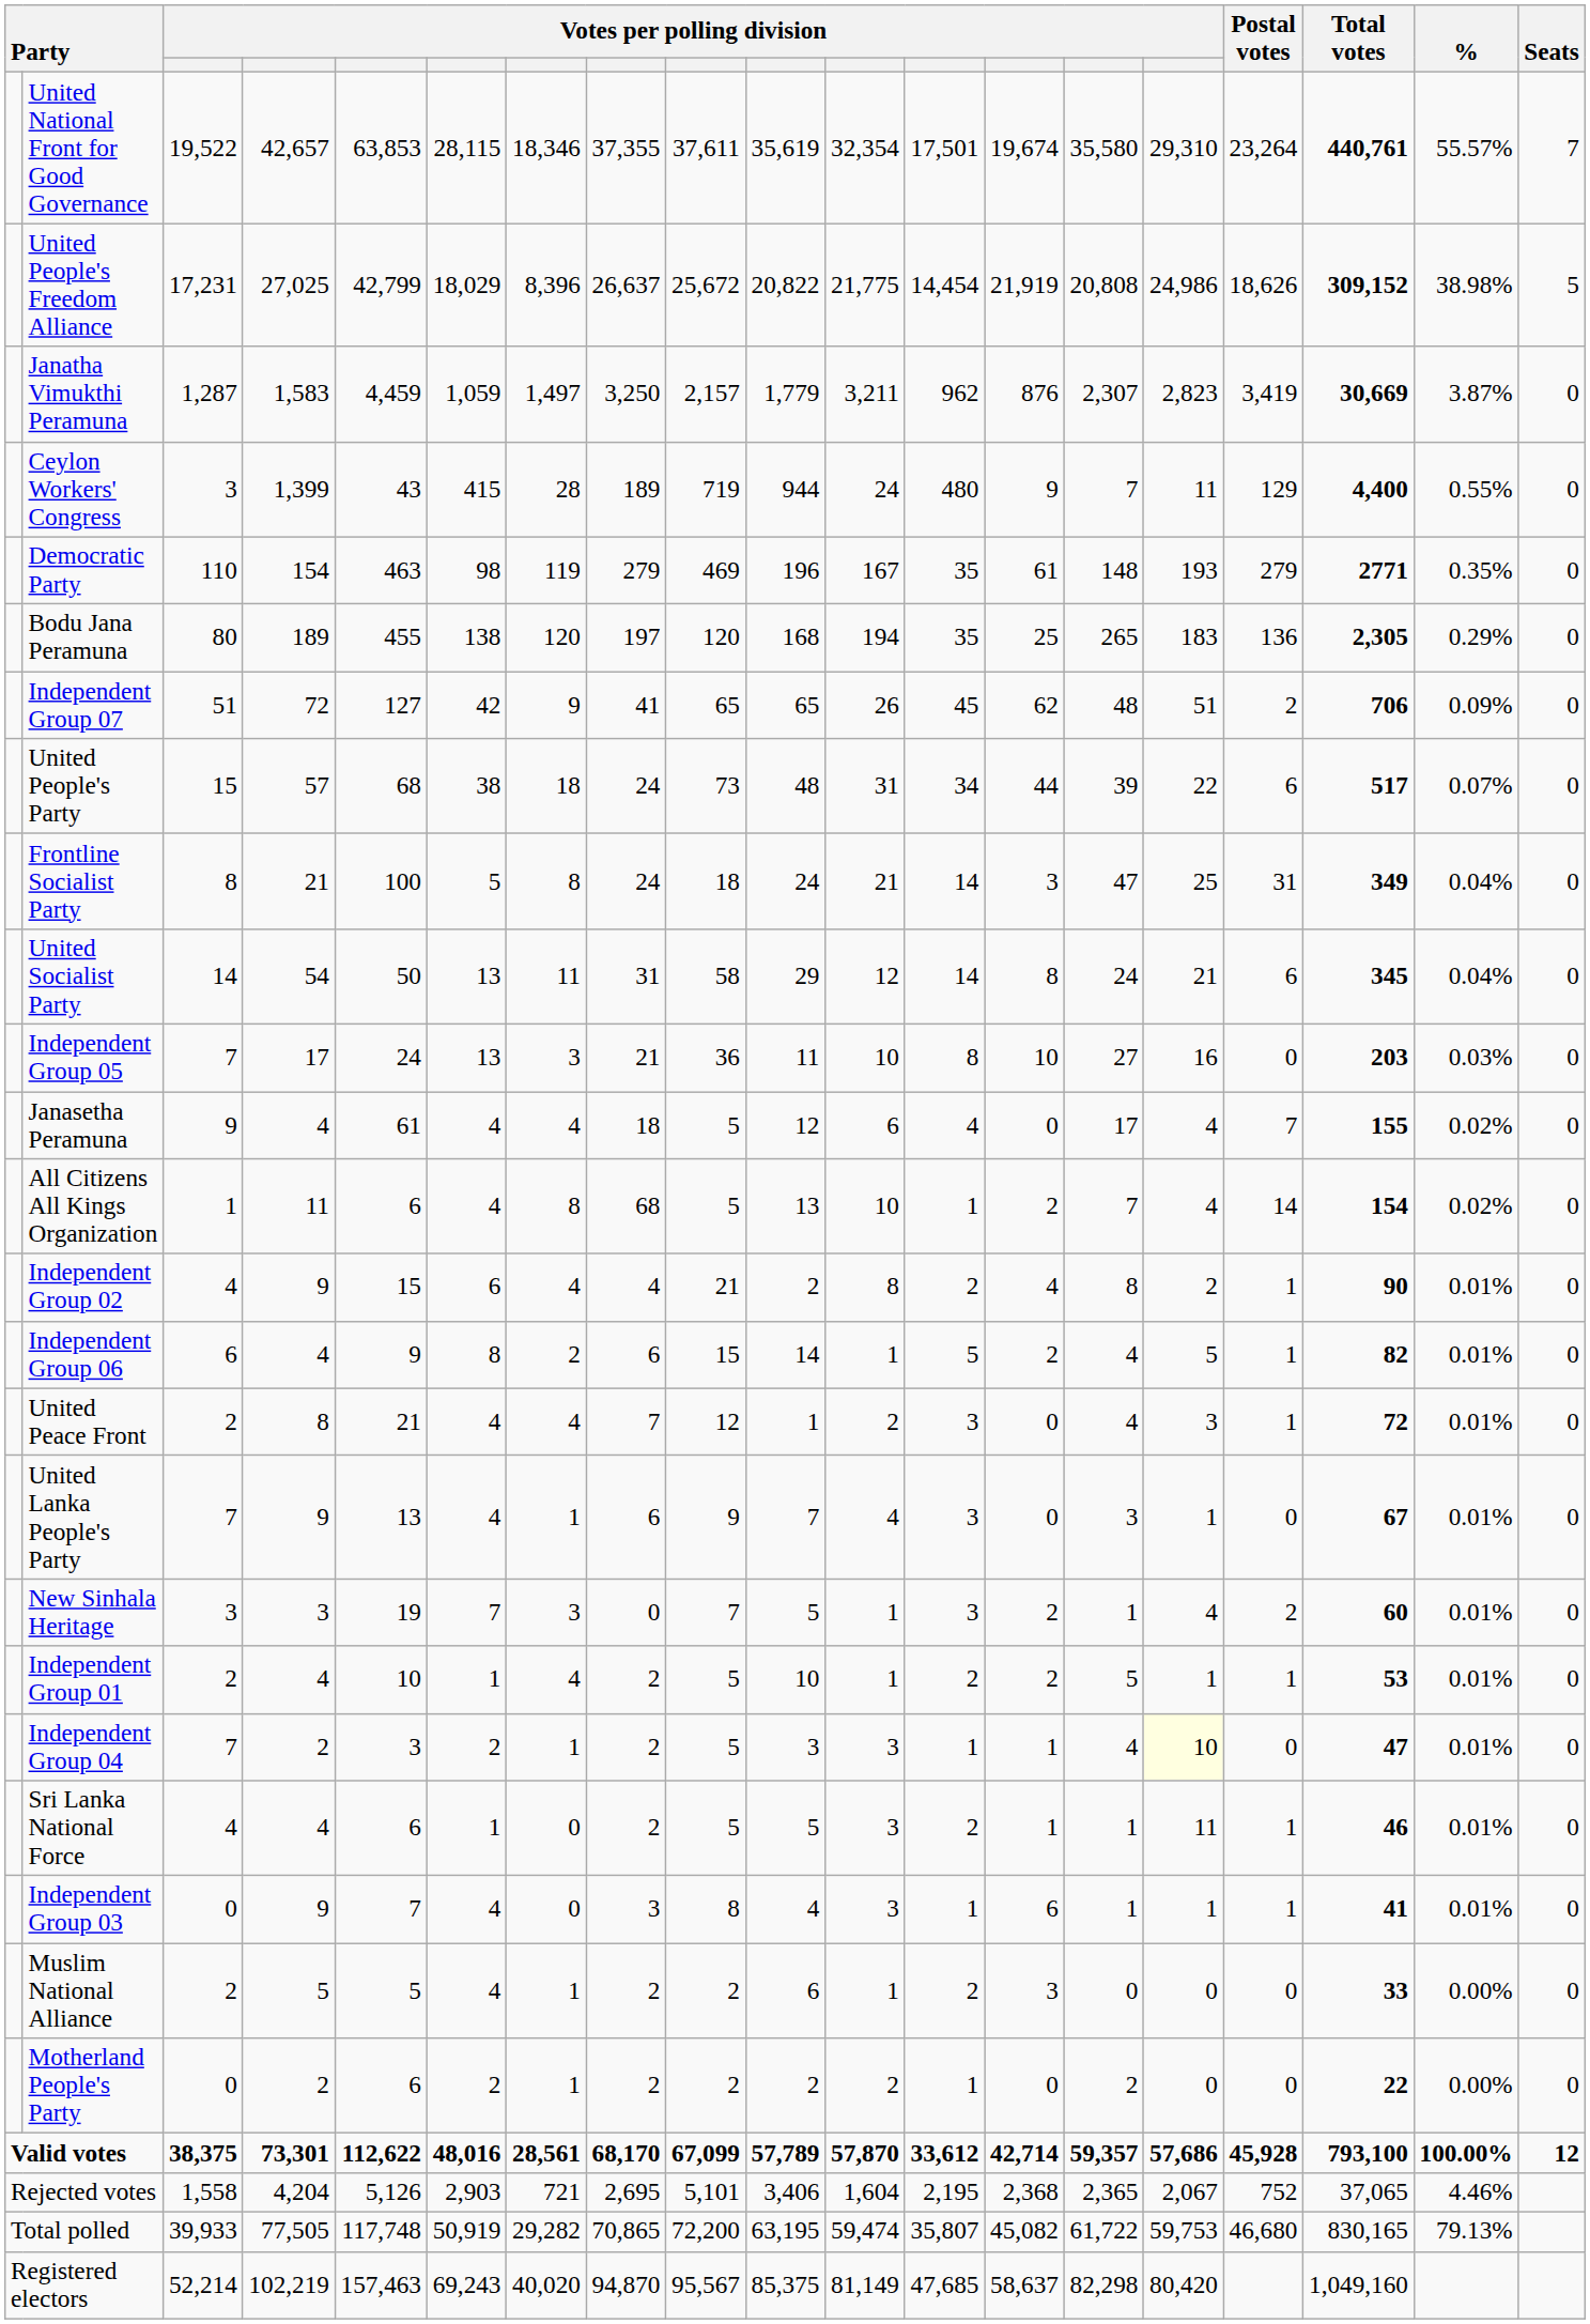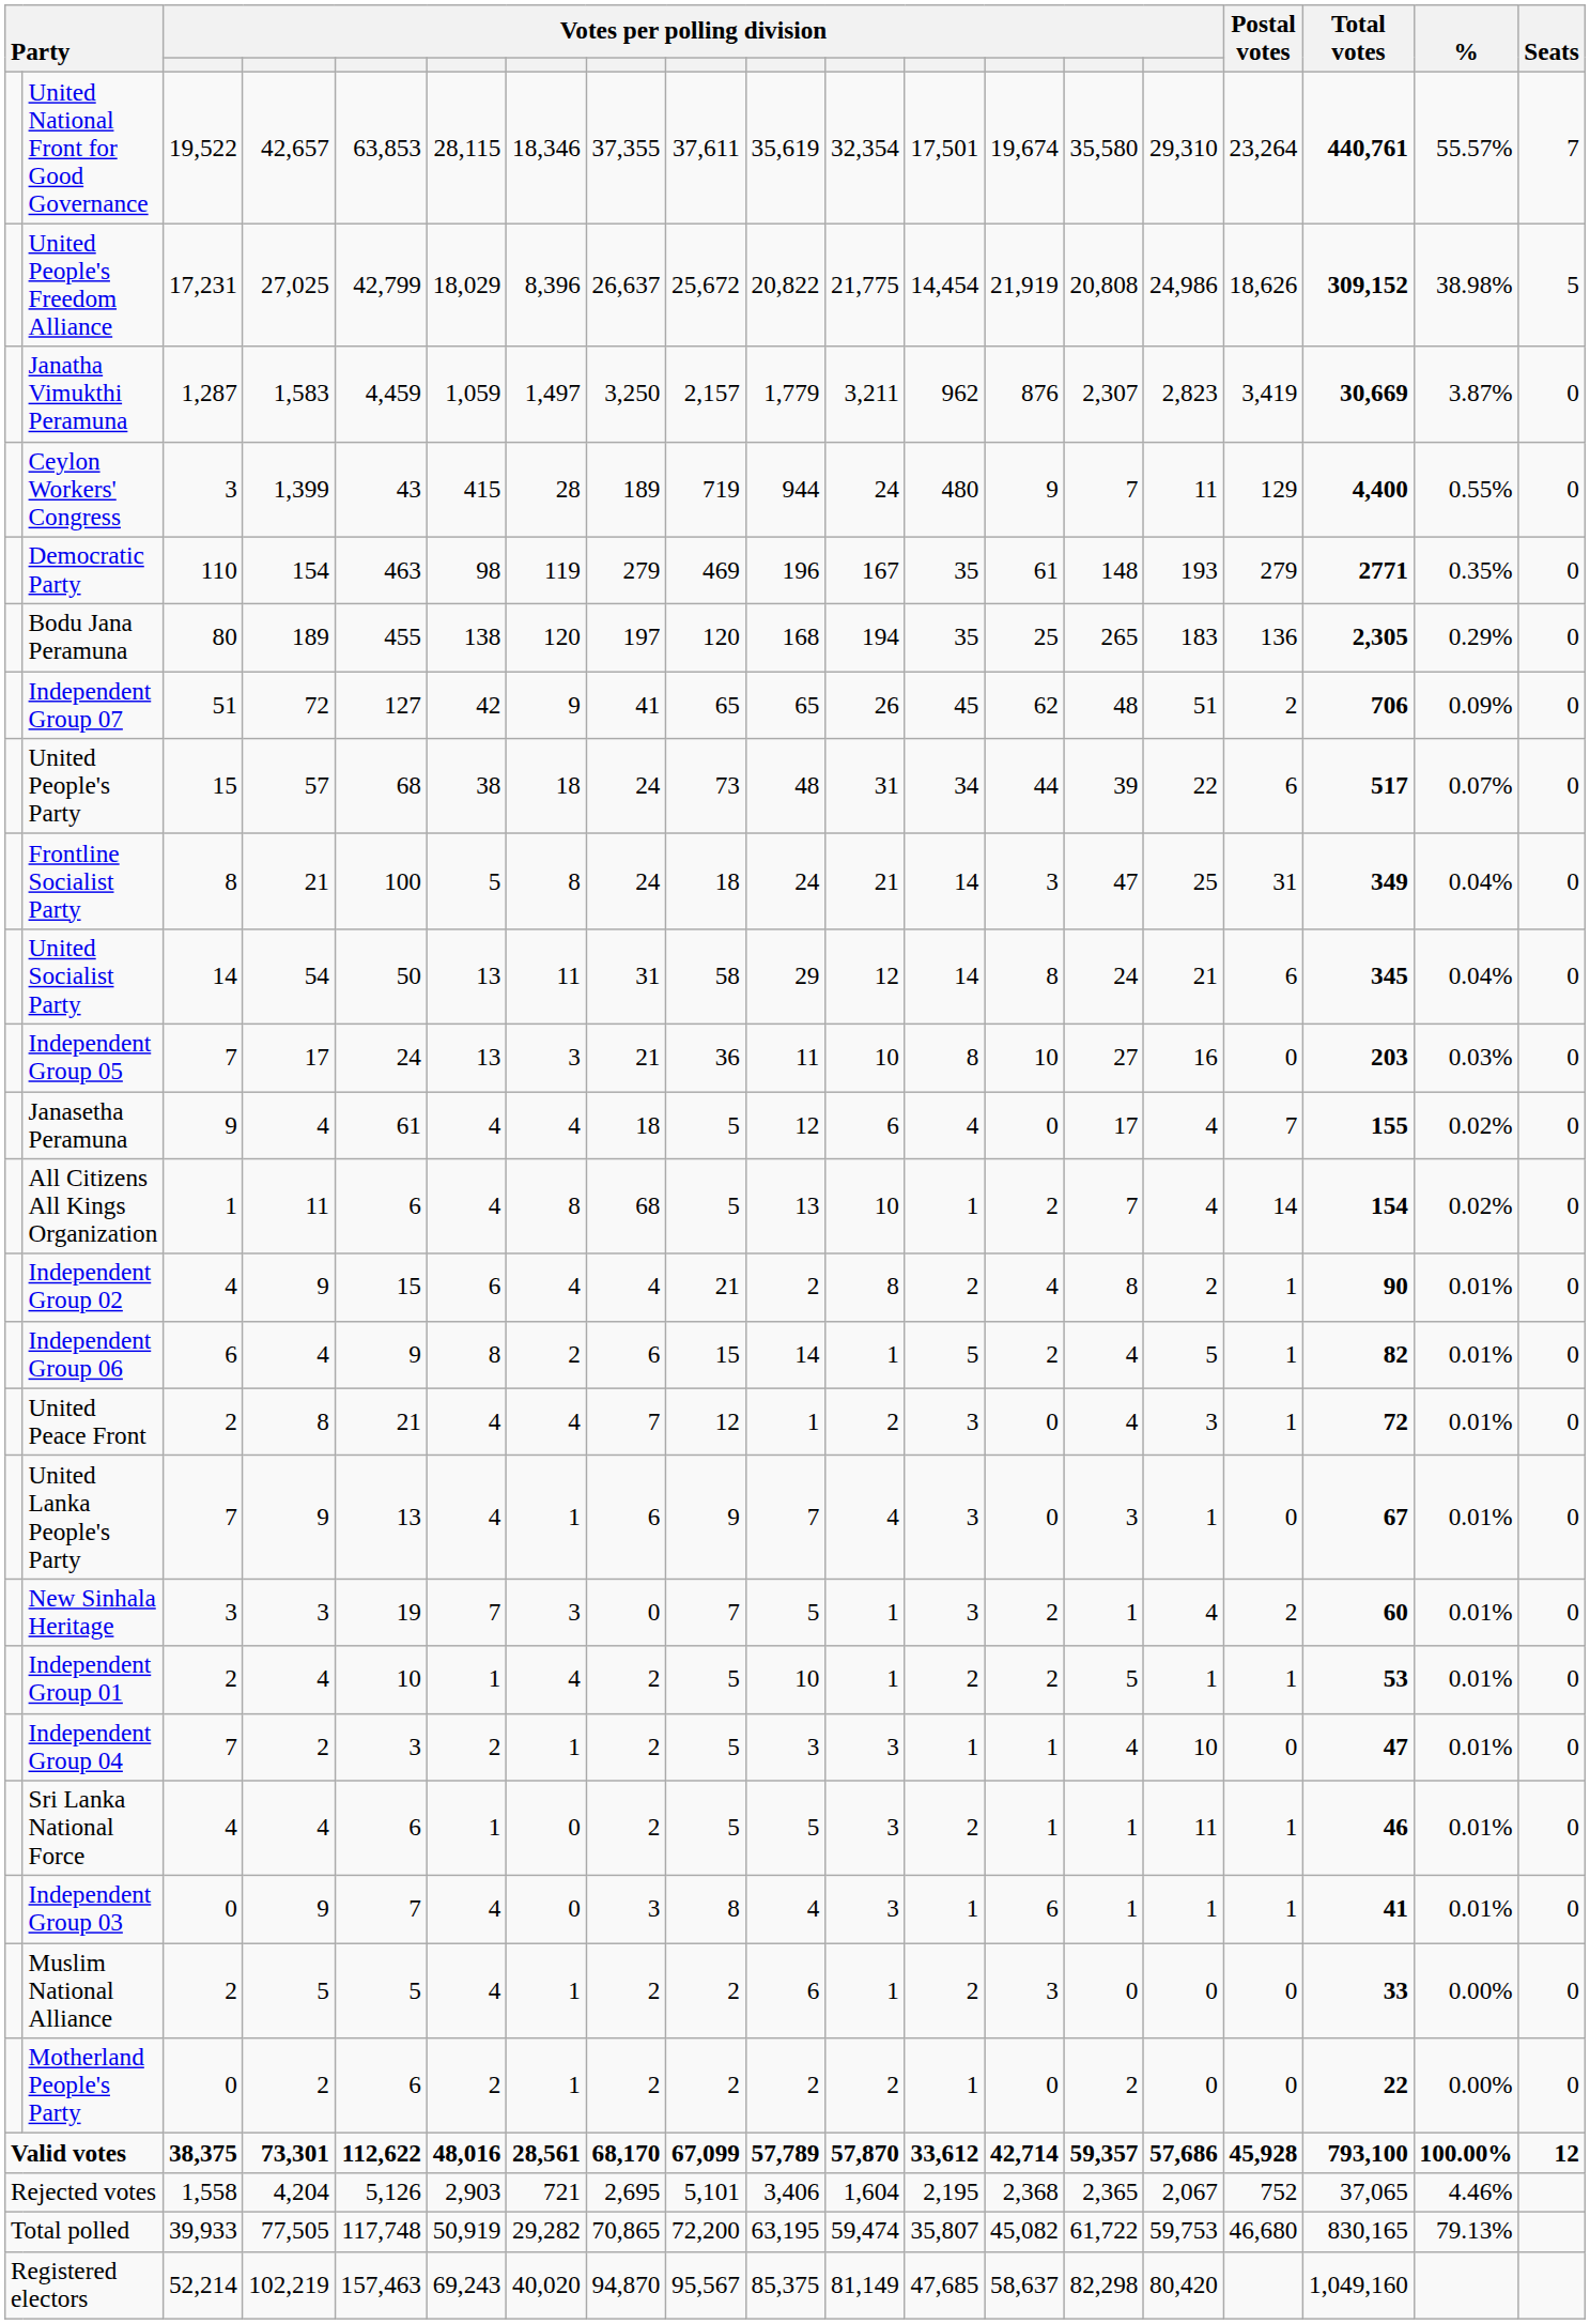Independent Group 04 | column 15: lightyellow background -> no background
